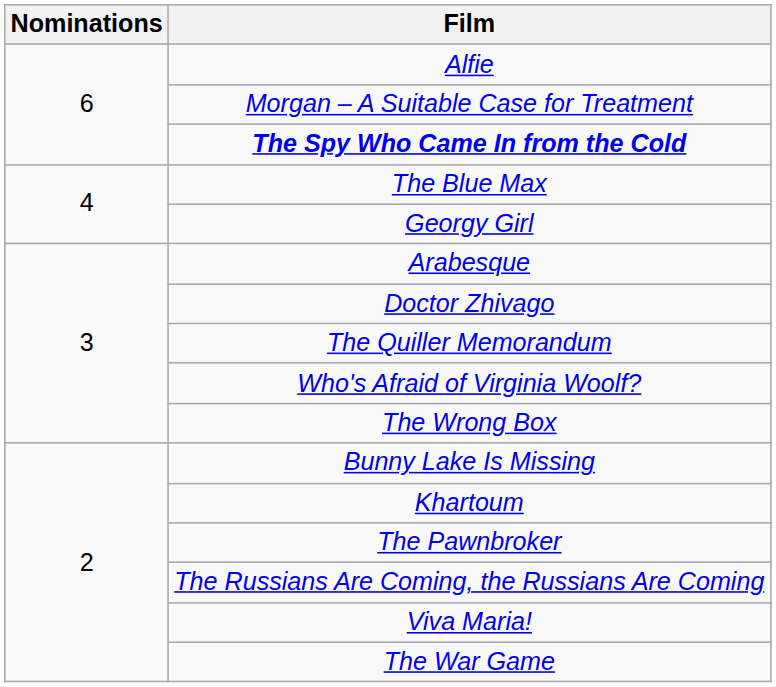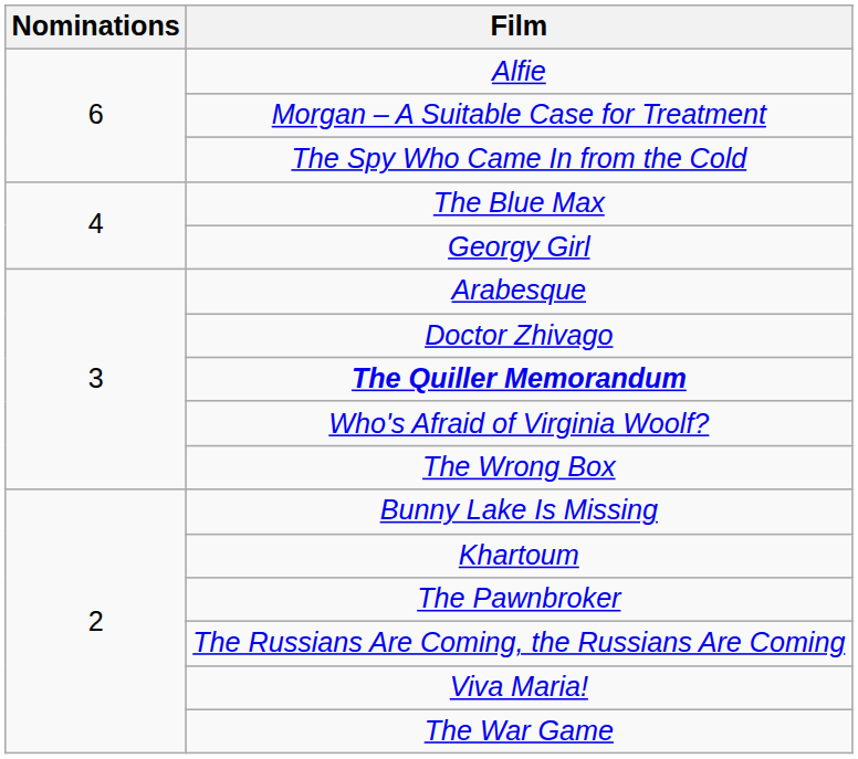The Spy Who Came In from the Cold | Film: bold -> normal
The Quiller Memorandum | Film: normal -> bold
